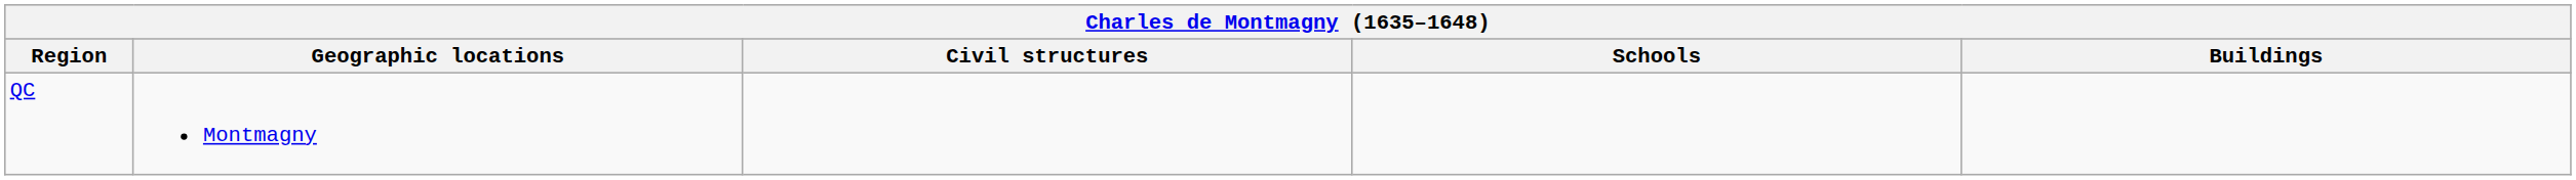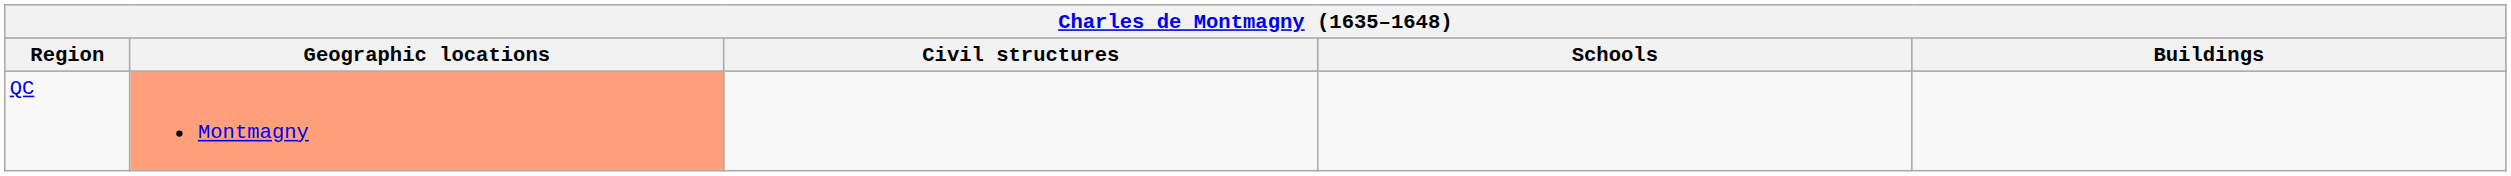QC | Geographic locations: no background -> lightsalmon background
